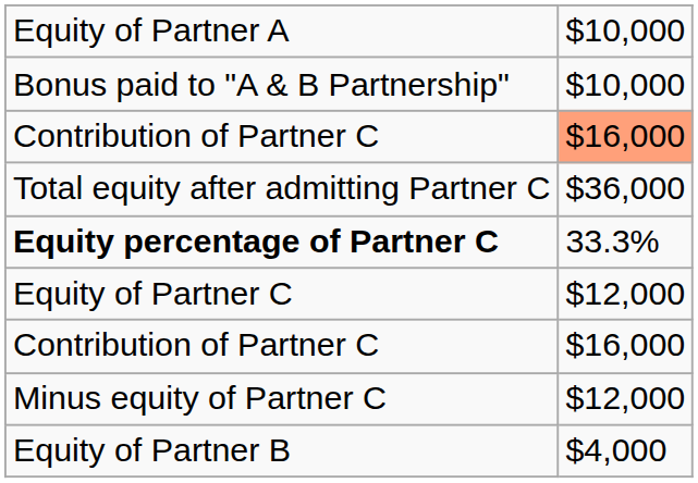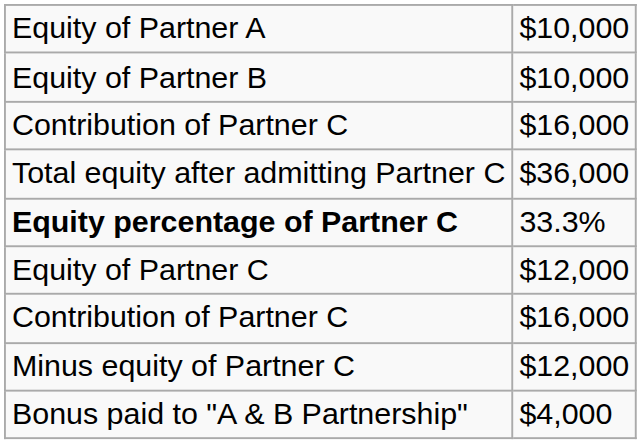row 2 | column 1: Bonus paid to "A & B Partnership" -> Equity of Partner B
row 3 | column 2: lightsalmon background -> no background
row 9 | column 1: Equity of Partner B -> Bonus paid to "A & B Partnership"
